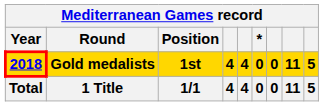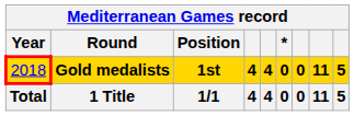Gold medalists | Year: bold -> normal
